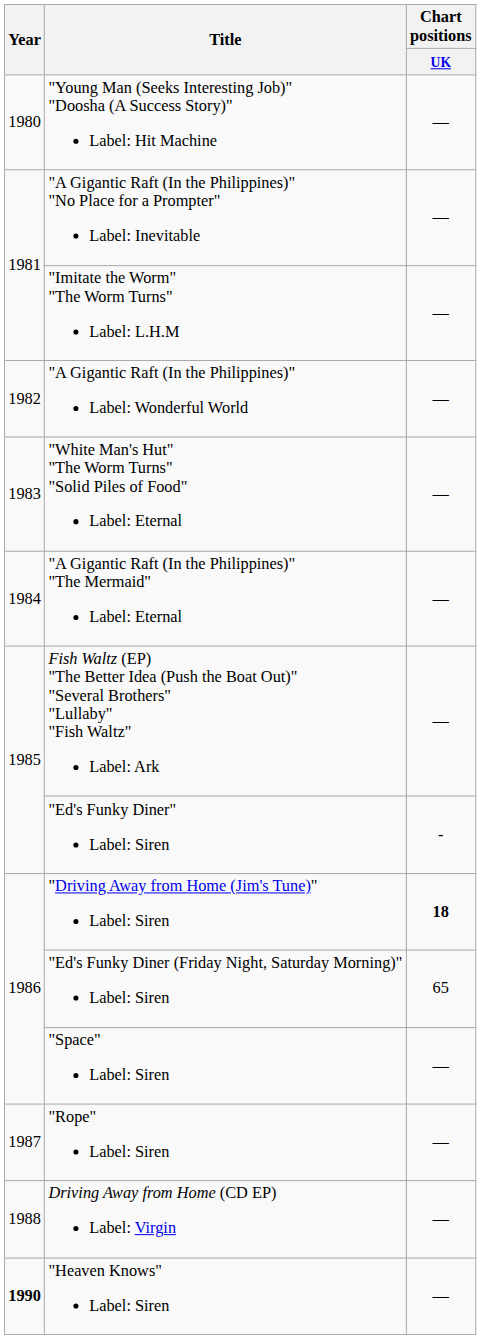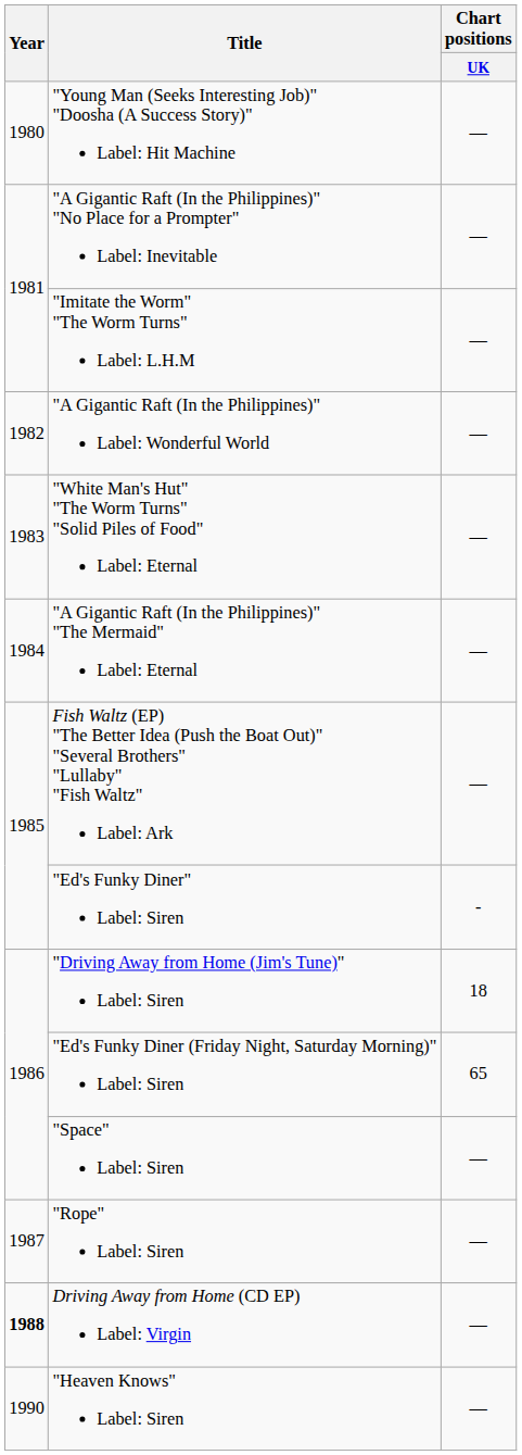"Driving Away from Home (Jim's Tune)" Label: Siren | Chart positions / UK: bold -> normal
Driving Away from Home (CD EP) Label: Virgin | Year: normal -> bold
"Heaven Knows" Label: Siren | Year: bold -> normal
